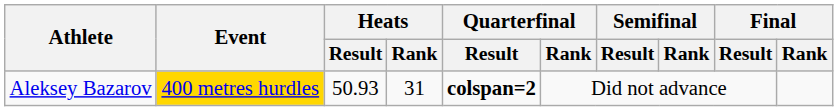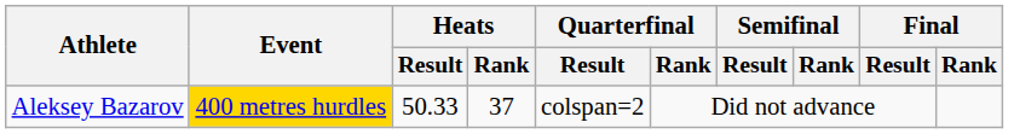Aleksey Bazarov | Heats / Result: 50.93 -> 50.33
Aleksey Bazarov | Heats / Rank: 31 -> 37
Aleksey Bazarov | Quarterfinal / Result: bold -> normal
